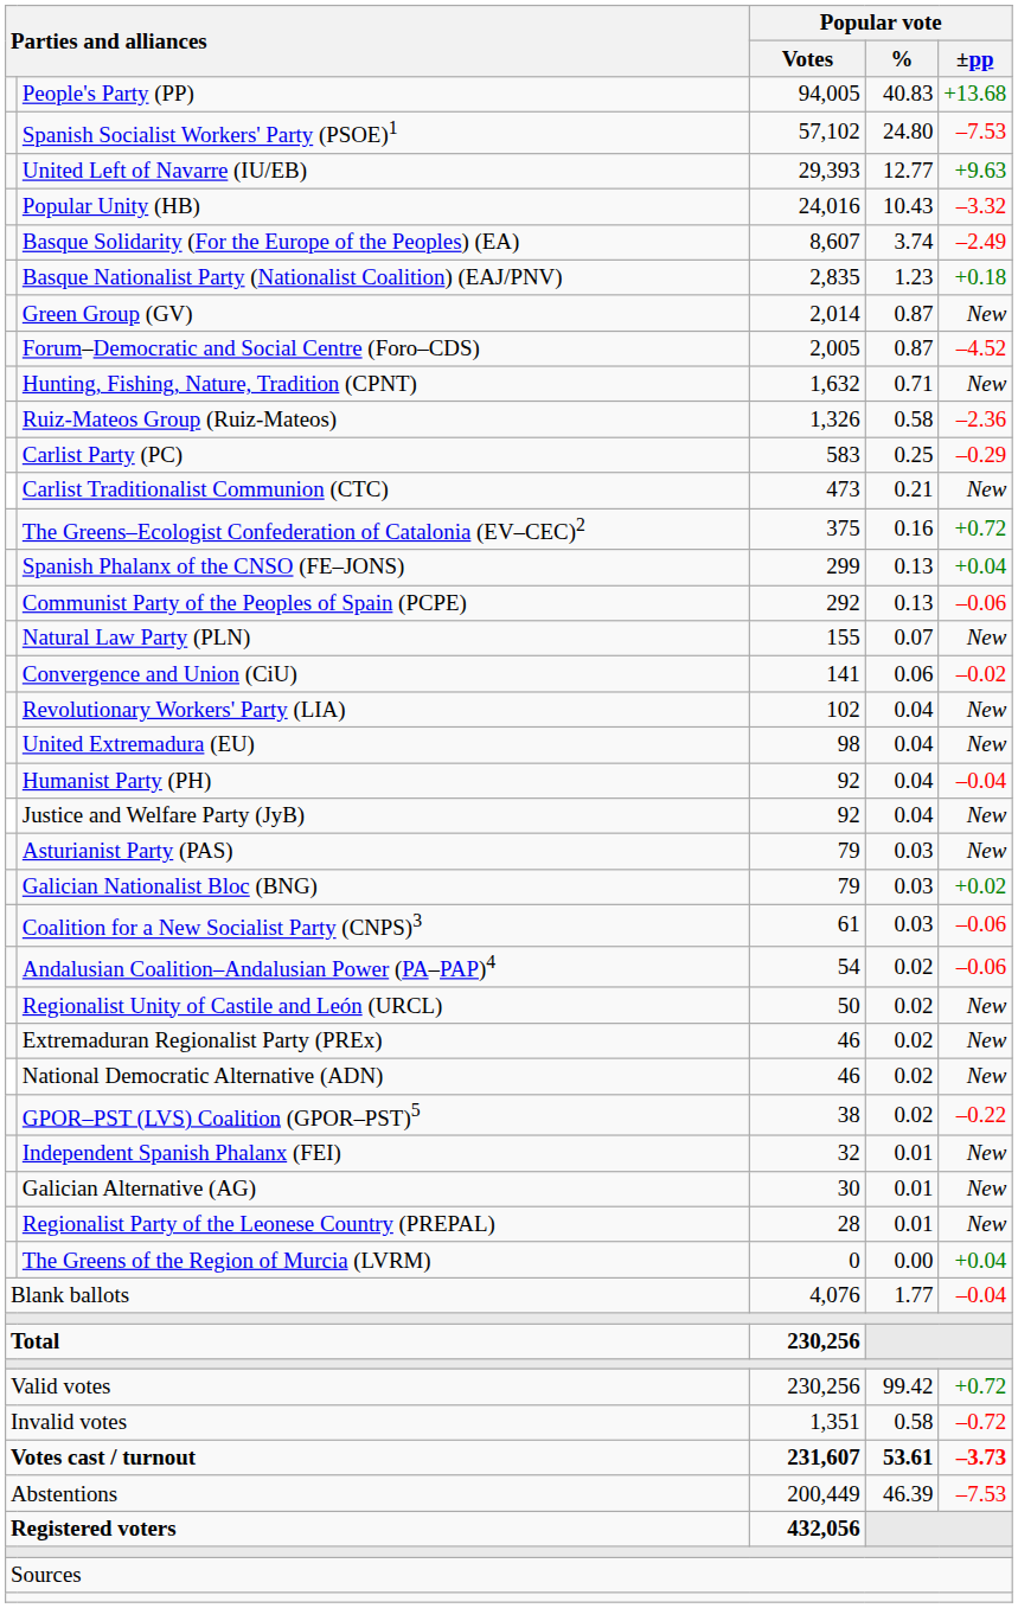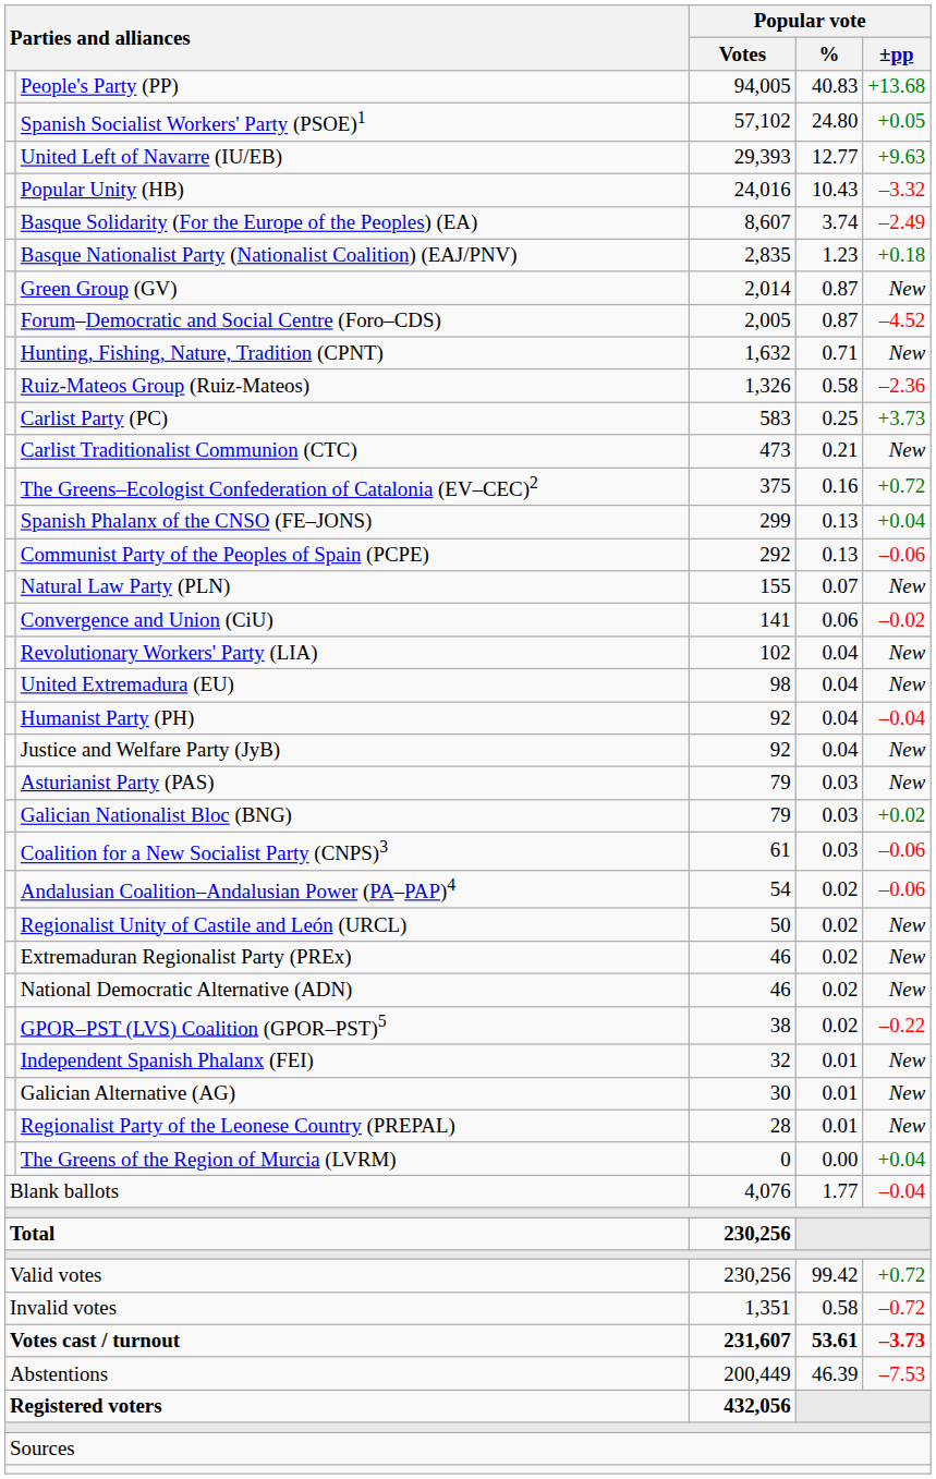Spanish Socialist Workers' Party (PSOE)1 | Popular vote / ±pp: –7.53 -> +0.05
Carlist Party (PC) | Popular vote / ±pp: –0.29 -> +3.73
